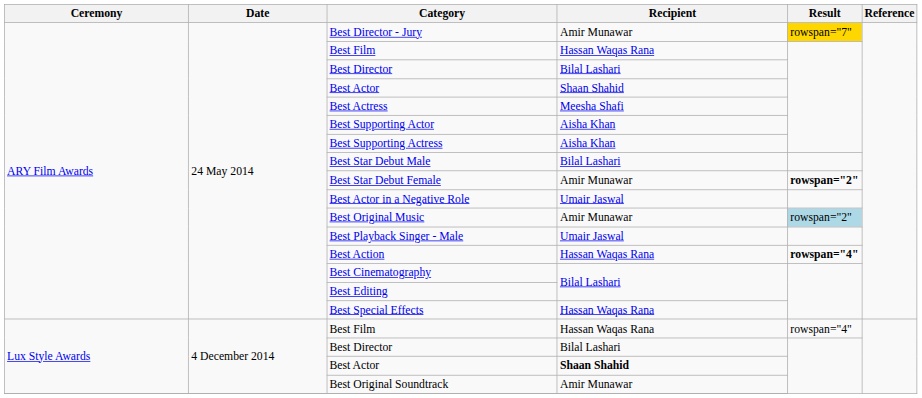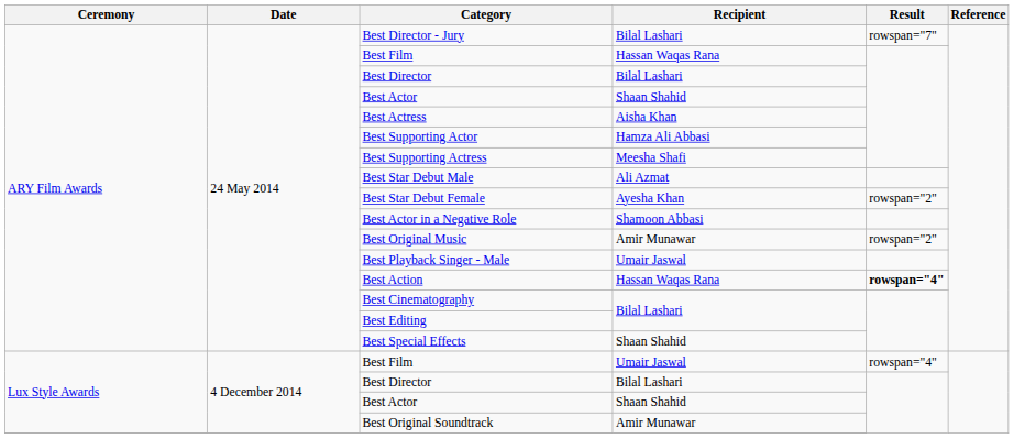Best Director - Jury | Recipient: Amir Munawar -> Bilal Lashari
Best Director - Jury | Result: gold background -> no background
Best Actress | Recipient: Meesha Shafi -> Aisha Khan
Best Supporting Actor | Recipient: Aisha Khan -> Hamza Ali Abbasi
Best Supporting Actress | Recipient: Aisha Khan -> Meesha Shafi
Best Star Debut Male | Recipient: Bilal Lashari -> Ali Azmat
Best Star Debut Female | Recipient: Amir Munawar -> Ayesha Khan
Best Star Debut Female | Result: bold -> normal
Best Actor in a Negative Role | Recipient: Umair Jaswal -> Shamoon Abbasi
Best Original Music | Result: lightblue background -> no background
Best Special Effects | Recipient: Hassan Waqas Rana -> Shaan Shahid
Lux Style Awards / Best Film | Recipient: Hassan Waqas Rana -> Umair Jaswal
Lux Style Awards / Best Actor | Recipient: bold -> normal
